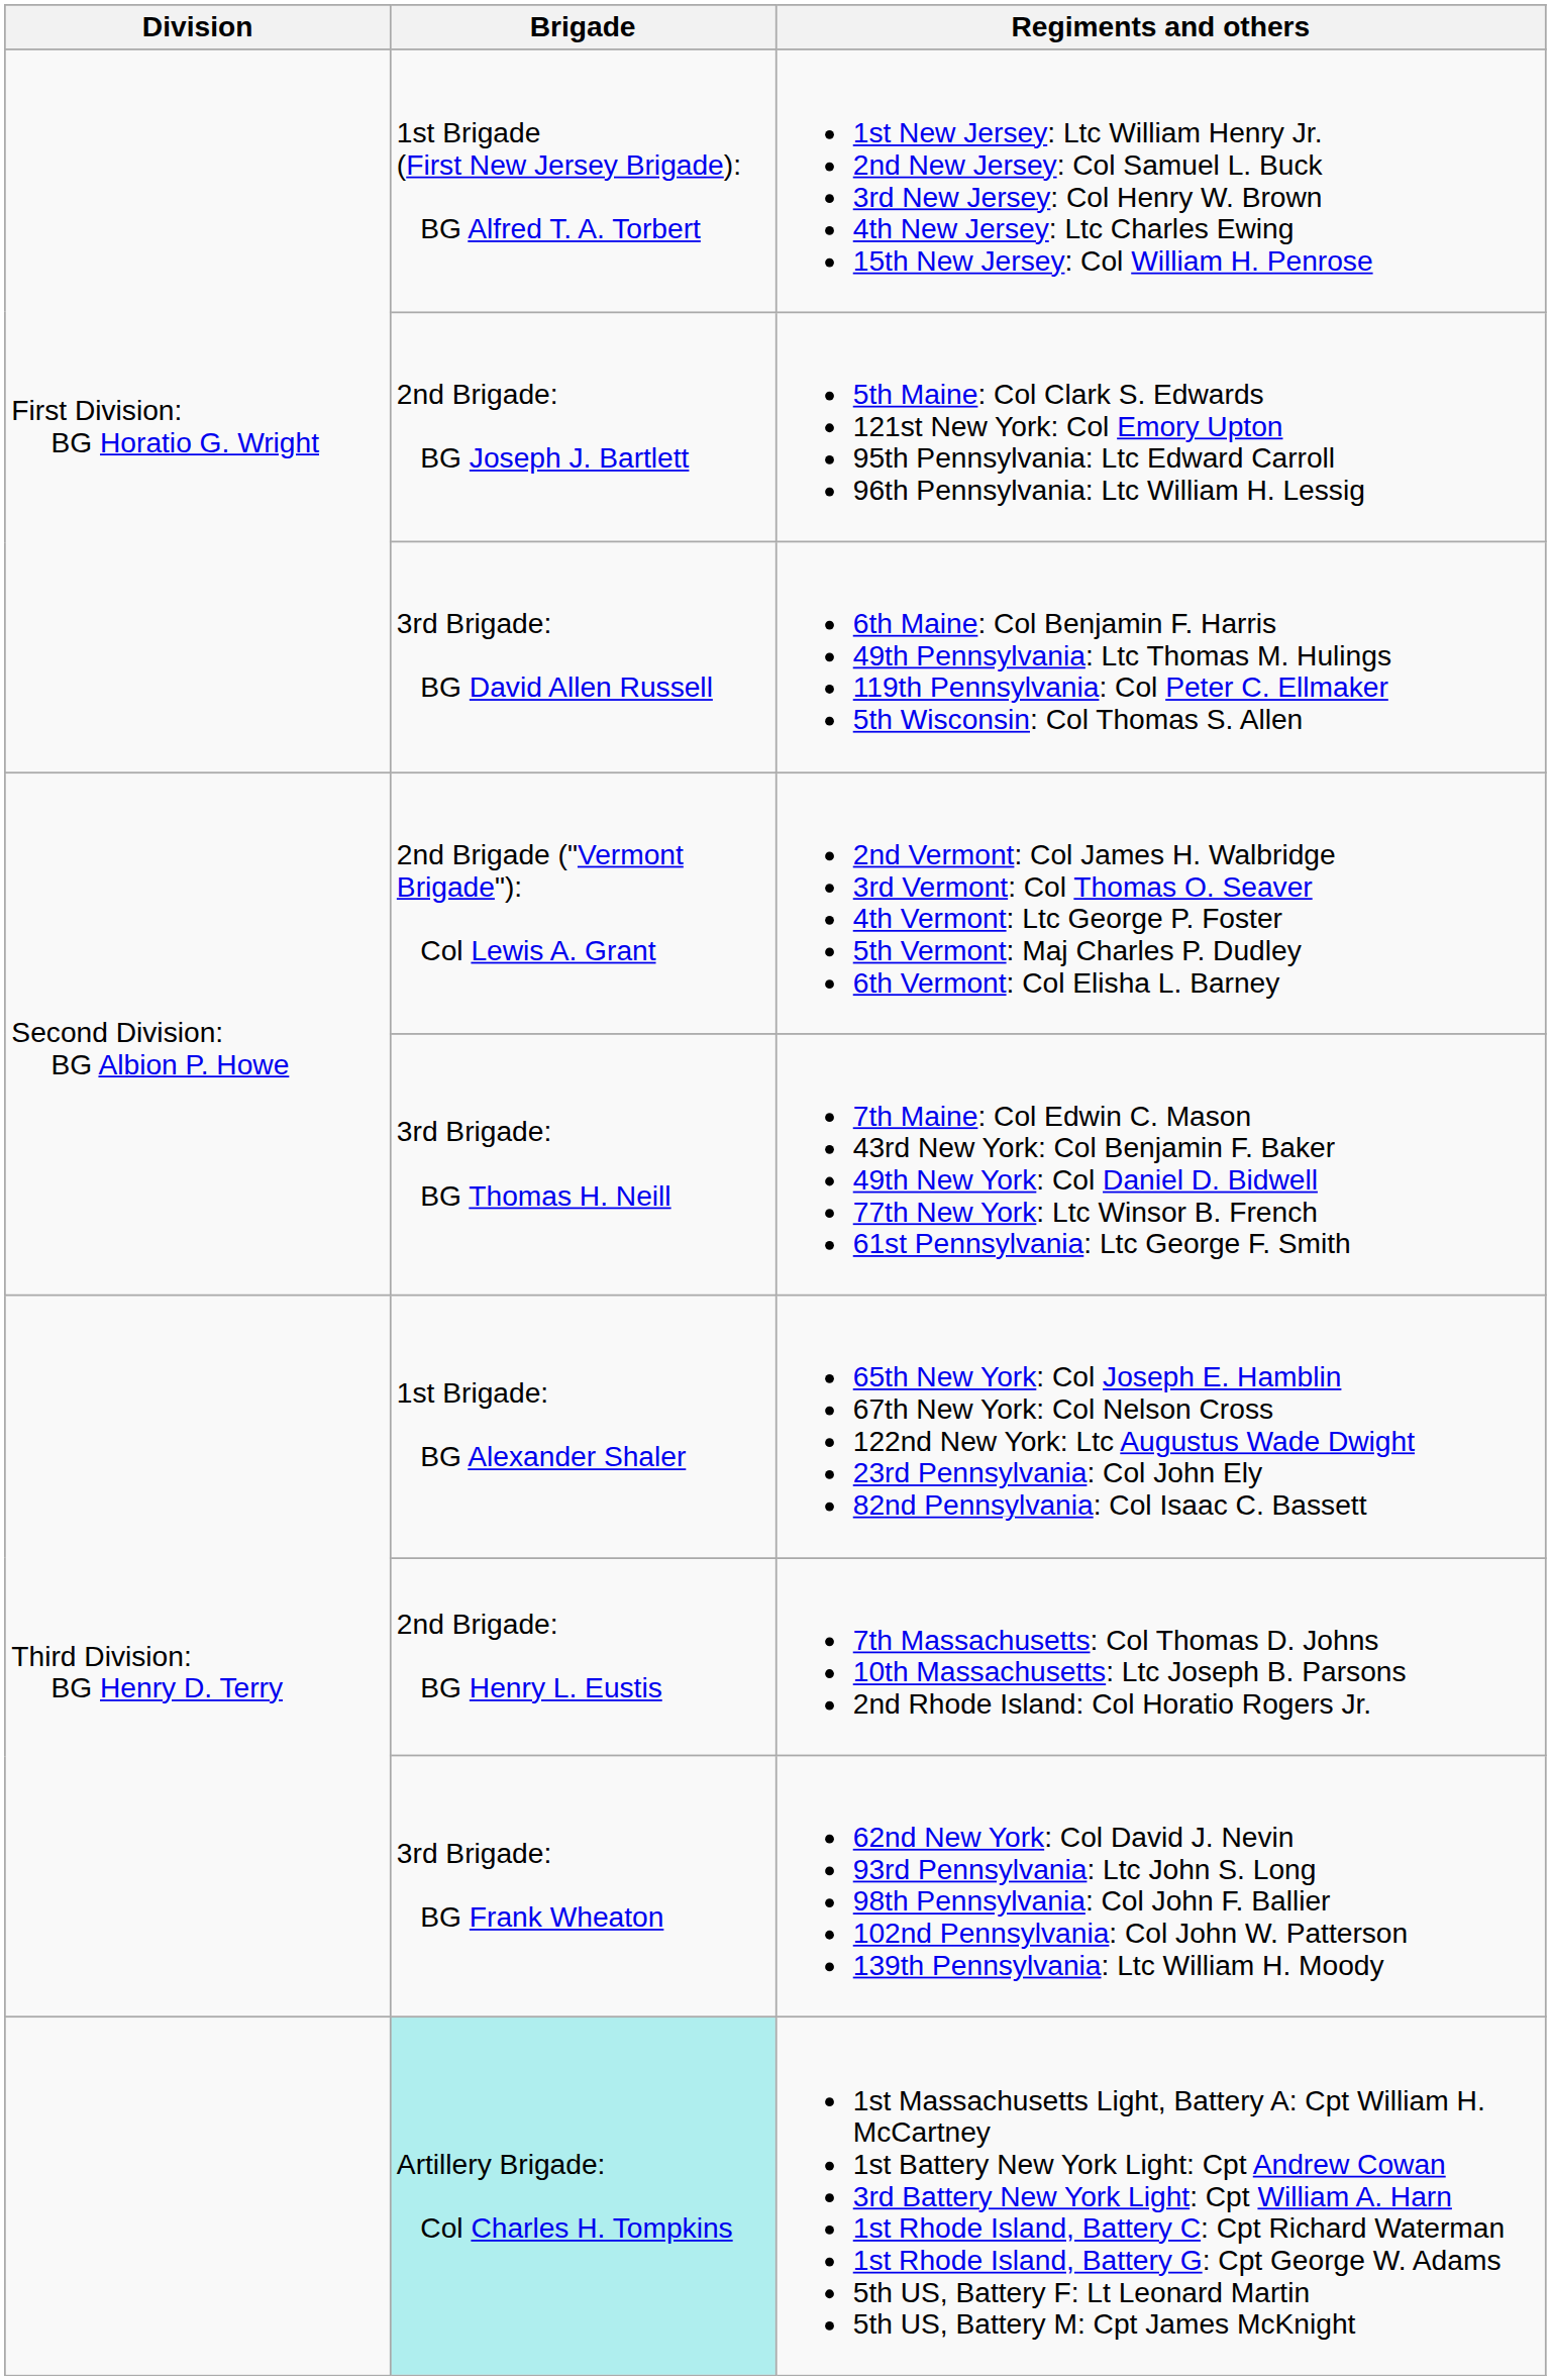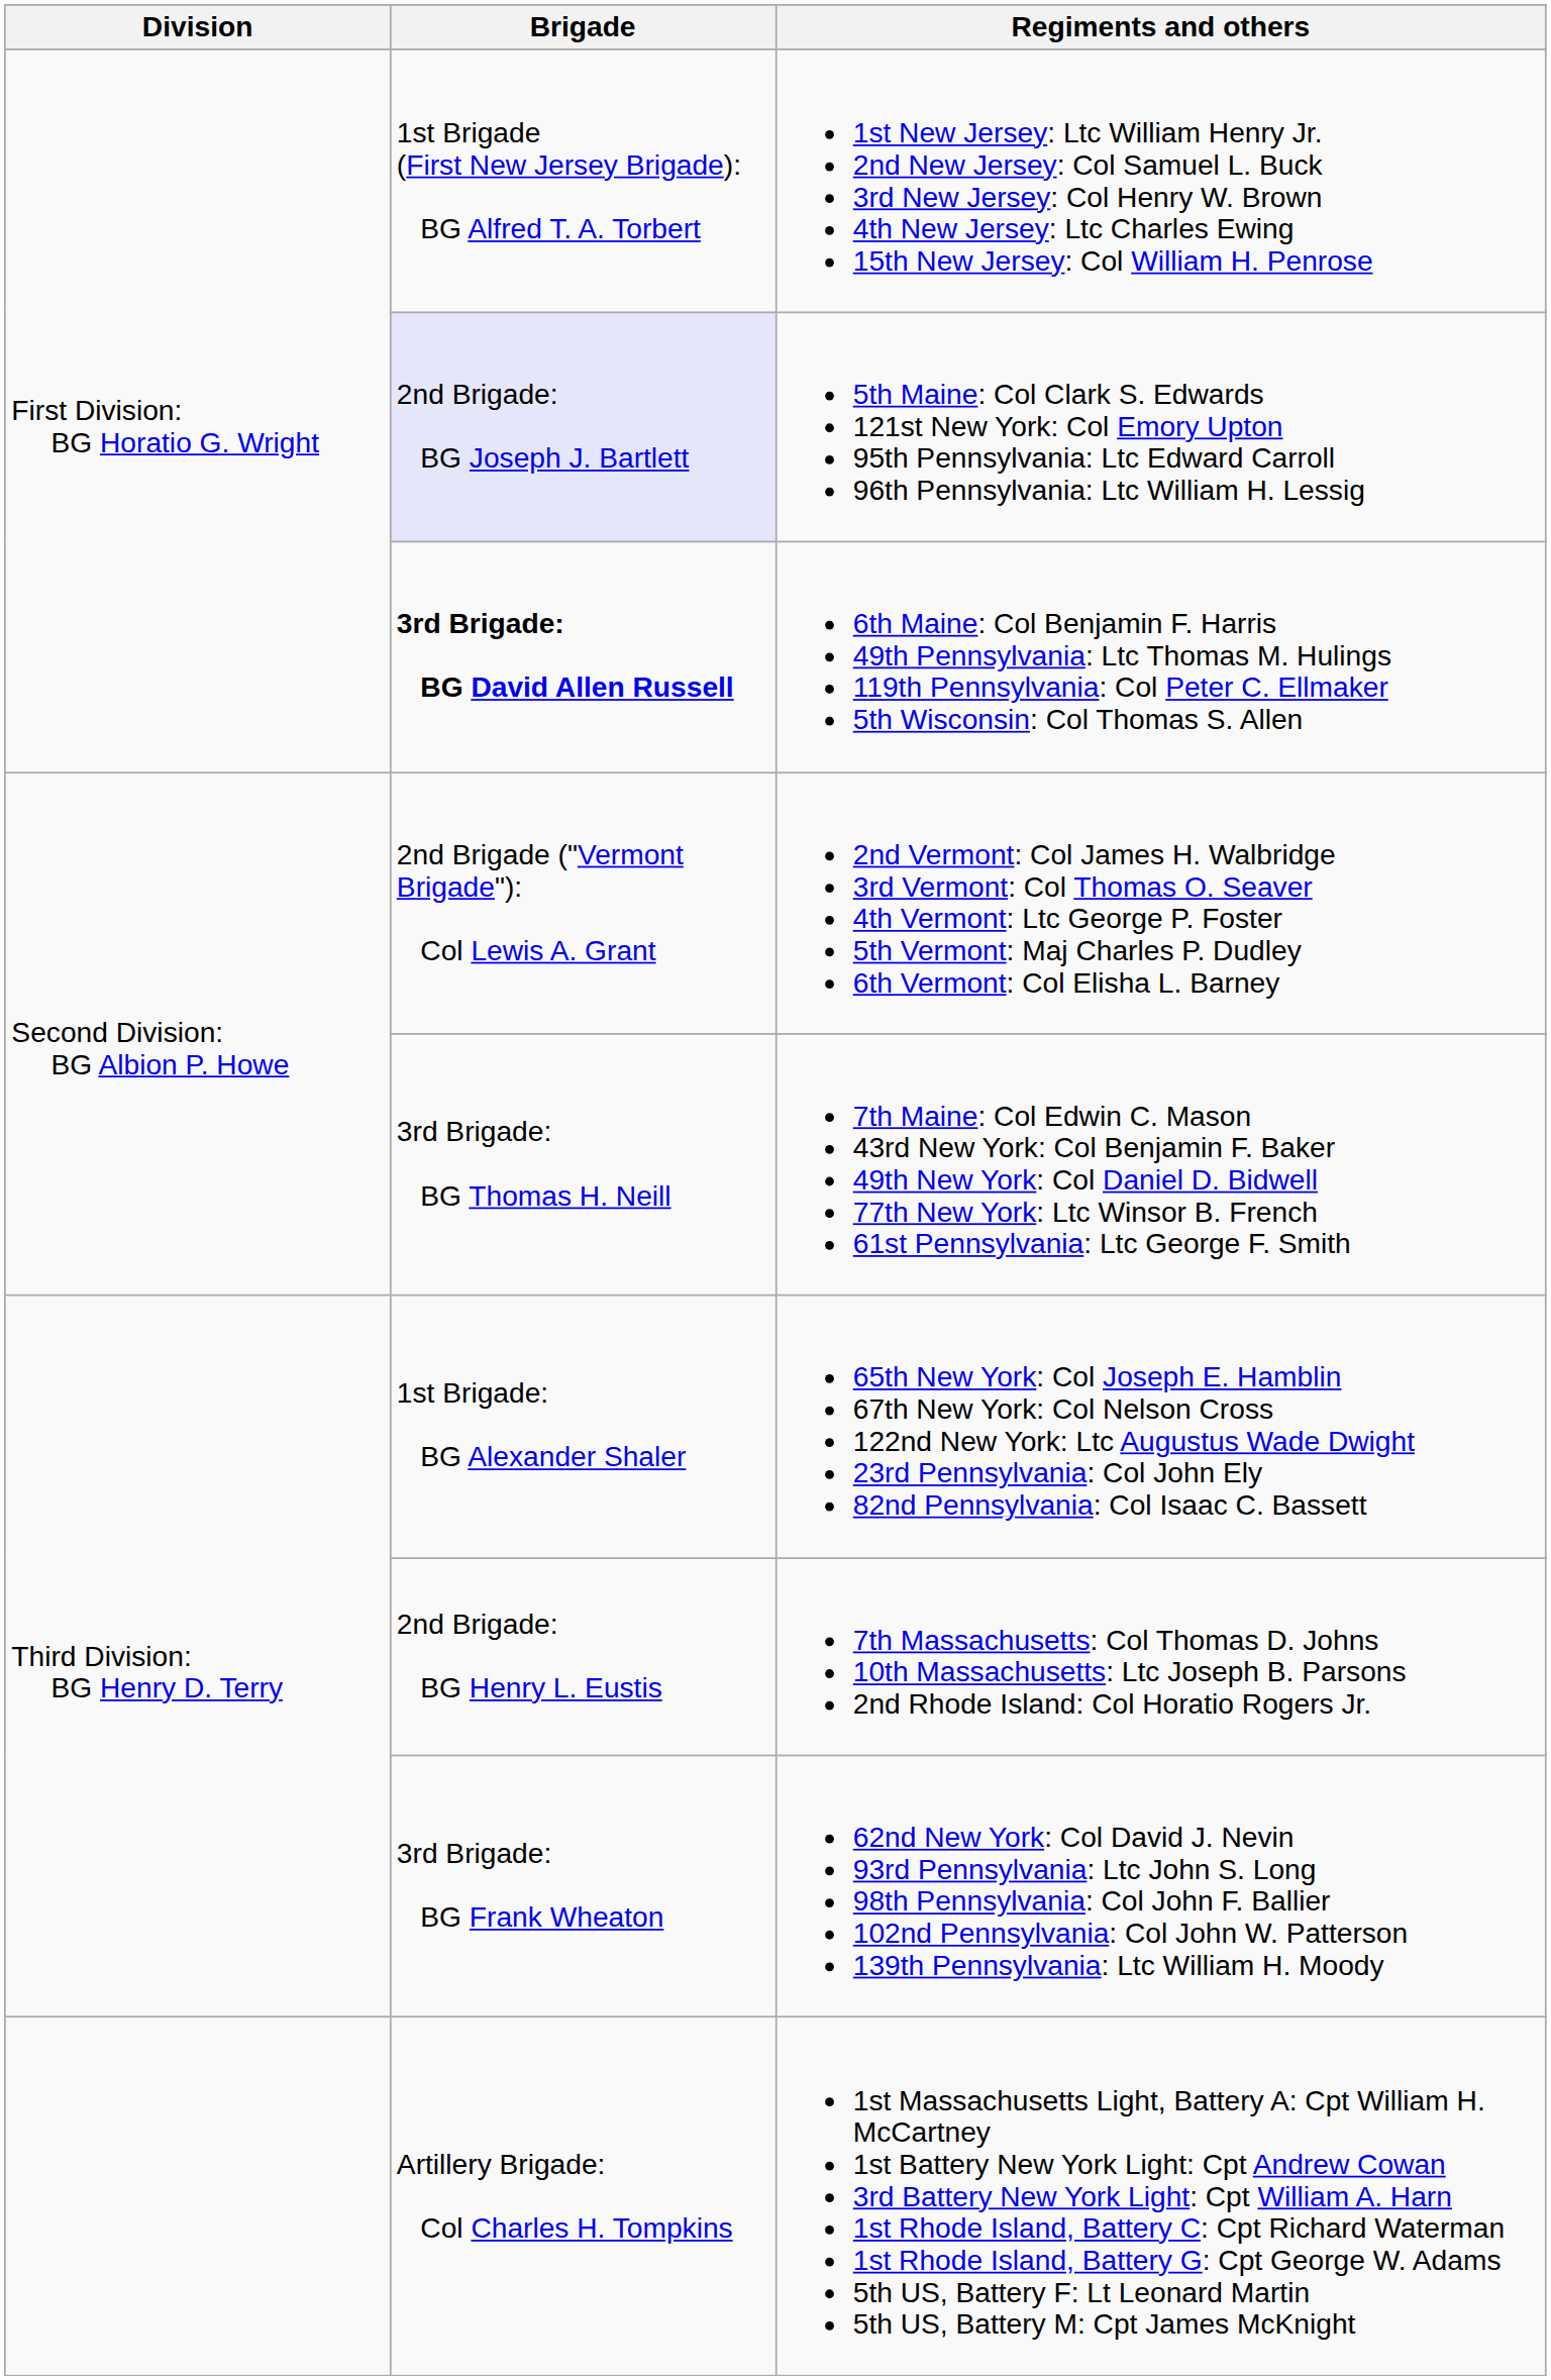2nd Brigade: BG Joseph J. Bartlett | Brigade: no background -> lavender background
3rd Brigade: BG David Allen Russell | Brigade: normal -> bold
Artillery Brigade: Col Charles H. Tompkins | Brigade: paleturquoise background -> no background
